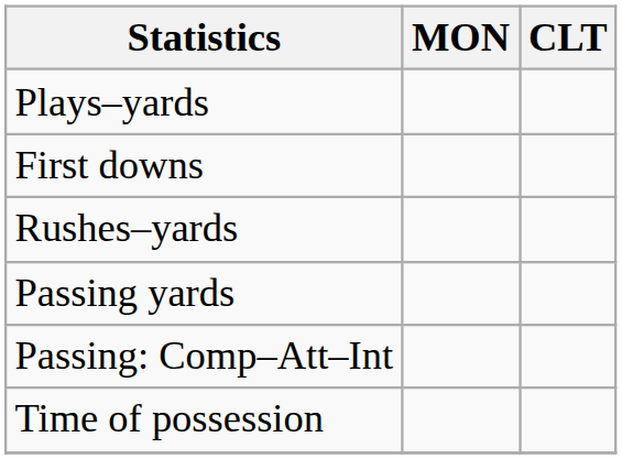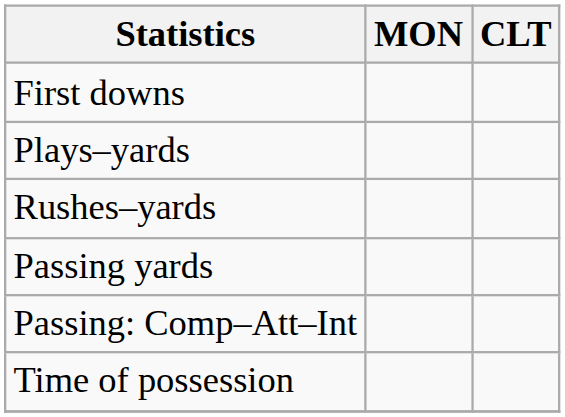rows swapped: First downs <-> Plays–yards
